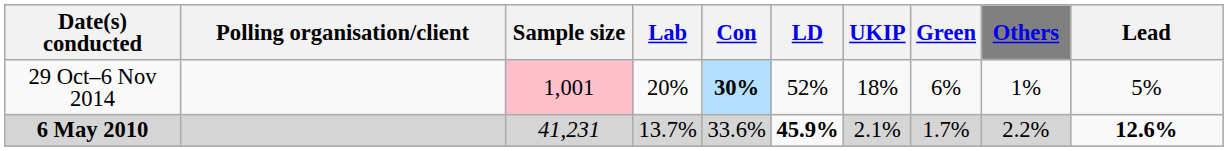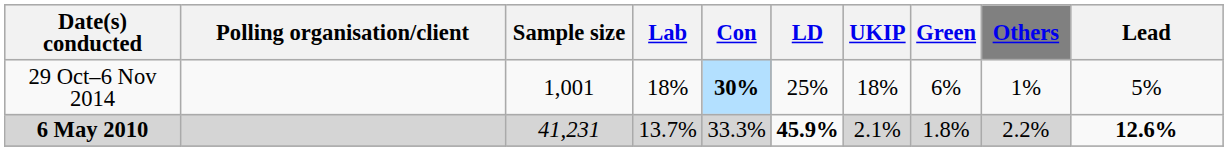29 Oct–6 Nov 2014 | Sample size: pink background -> no background
29 Oct–6 Nov 2014 | Lab: 20% -> 18%
29 Oct–6 Nov 2014 | LD: 52% -> 25%
6 May 2010 | Con: 33.6% -> 33.3%
6 May 2010 | Green: 1.7% -> 1.8%
